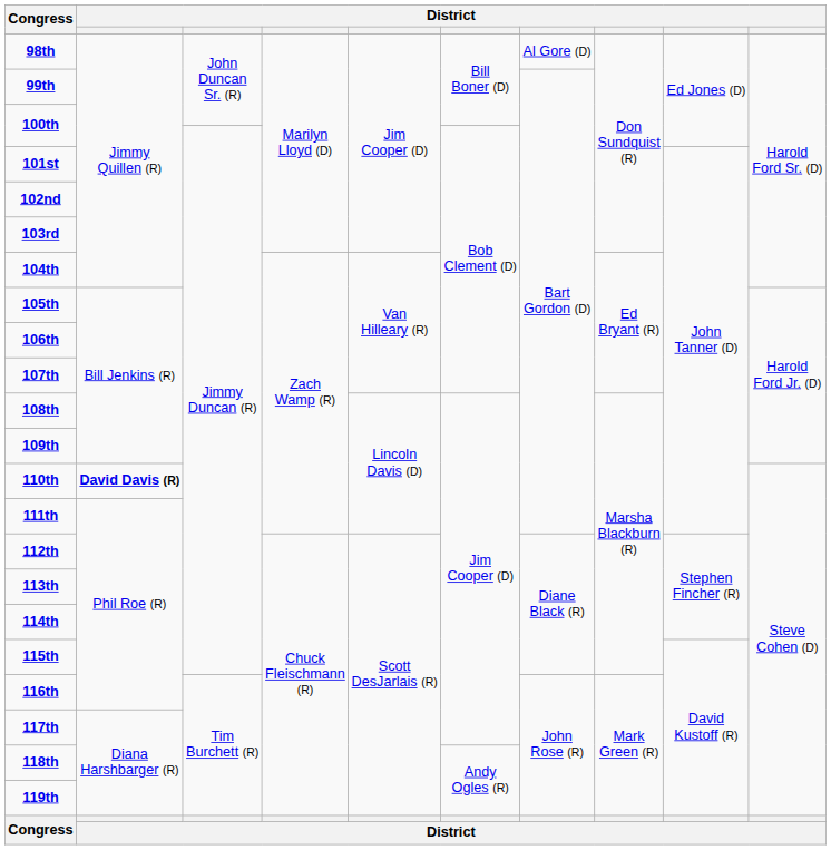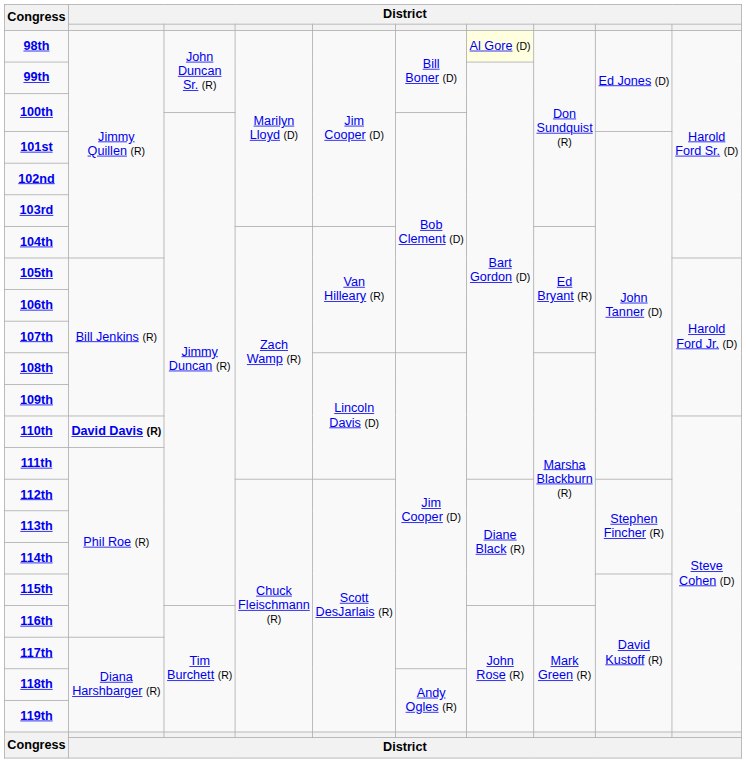98th | column 7: no background -> lightyellow background
